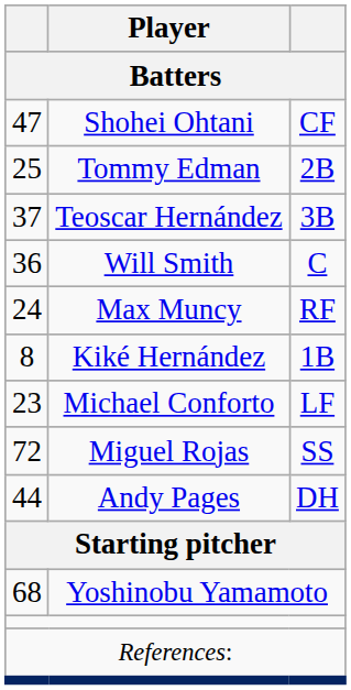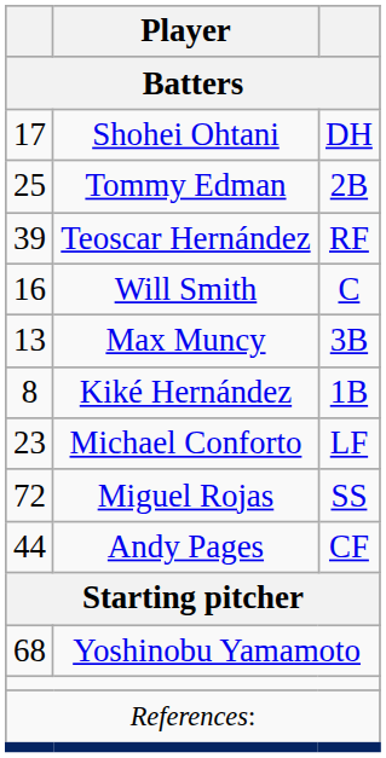Shohei Ohtani | column 1: 47 -> 17
Shohei Ohtani | column 3: CF -> DH
Teoscar Hernández | column 1: 37 -> 39
Teoscar Hernández | column 3: 3B -> RF
Will Smith | column 1: 36 -> 16
Max Muncy | column 1: 24 -> 13
Max Muncy | column 3: RF -> 3B
Andy Pages | column 3: DH -> CF
